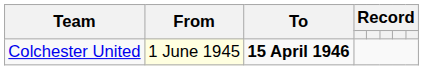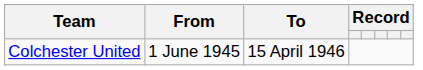Colchester United | From: lightyellow background -> no background
Colchester United | To: bold -> normal
